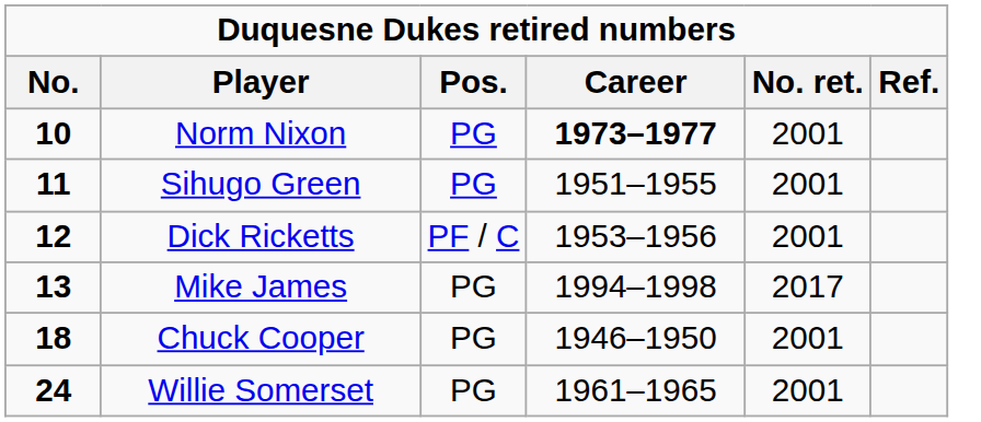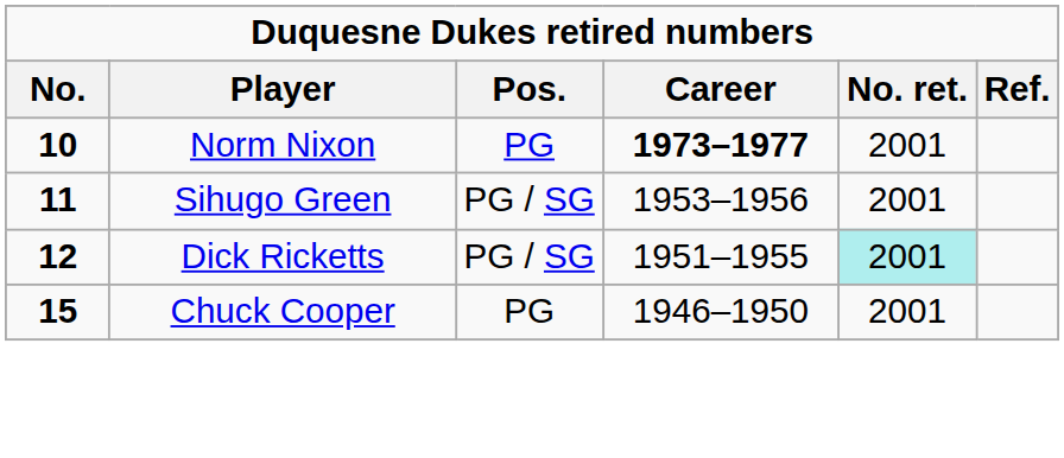Sihugo Green | Pos.: PG -> PG / SG
Sihugo Green | Career: 1951–1955 -> 1953–1956
Dick Ricketts | Pos.: PF / C -> PG / SG
Dick Ricketts | Career: 1953–1956 -> 1951–1955
Dick Ricketts | No. ret.: no background -> paleturquoise background
- row: 13 | Mike James | PG | 1994–1998 | 2017
Chuck Cooper | No.: 18 -> 15
- row: 24 | Willie Somerset | PG | 1961–1965 | 2001
